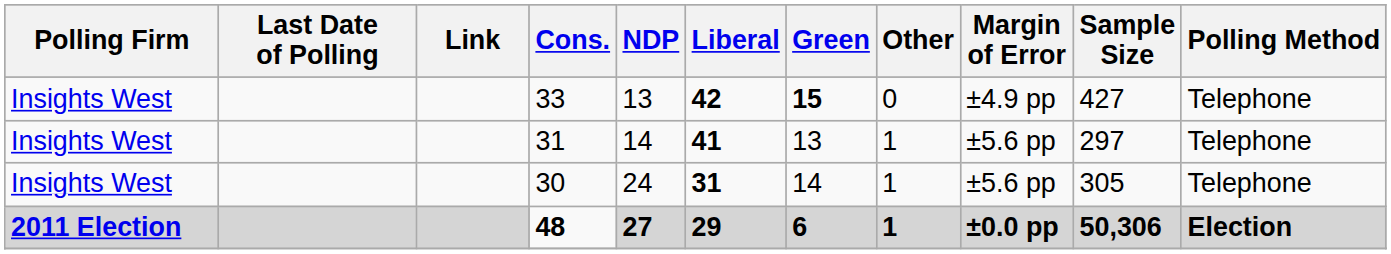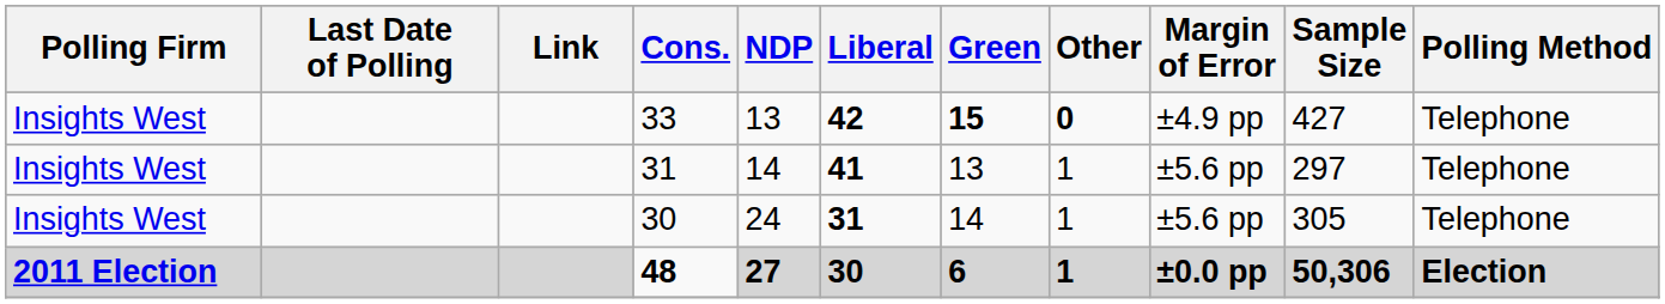33 | Other: normal -> bold
48 | Liberal: 29 -> 30
